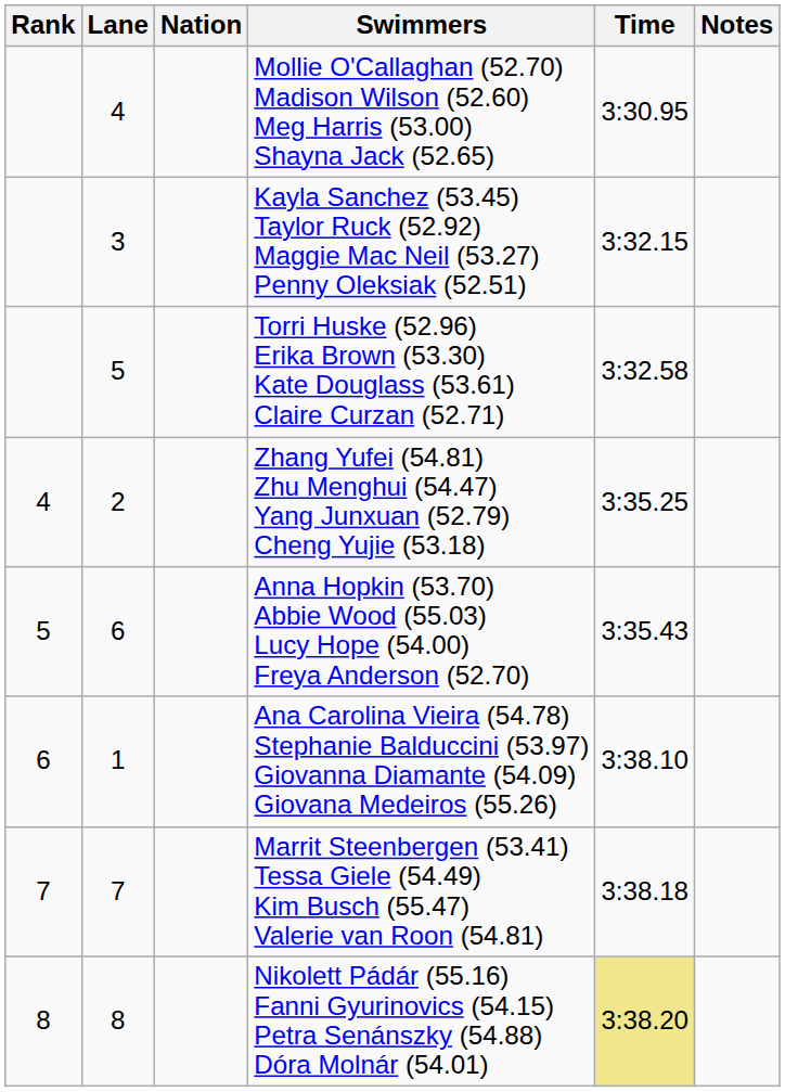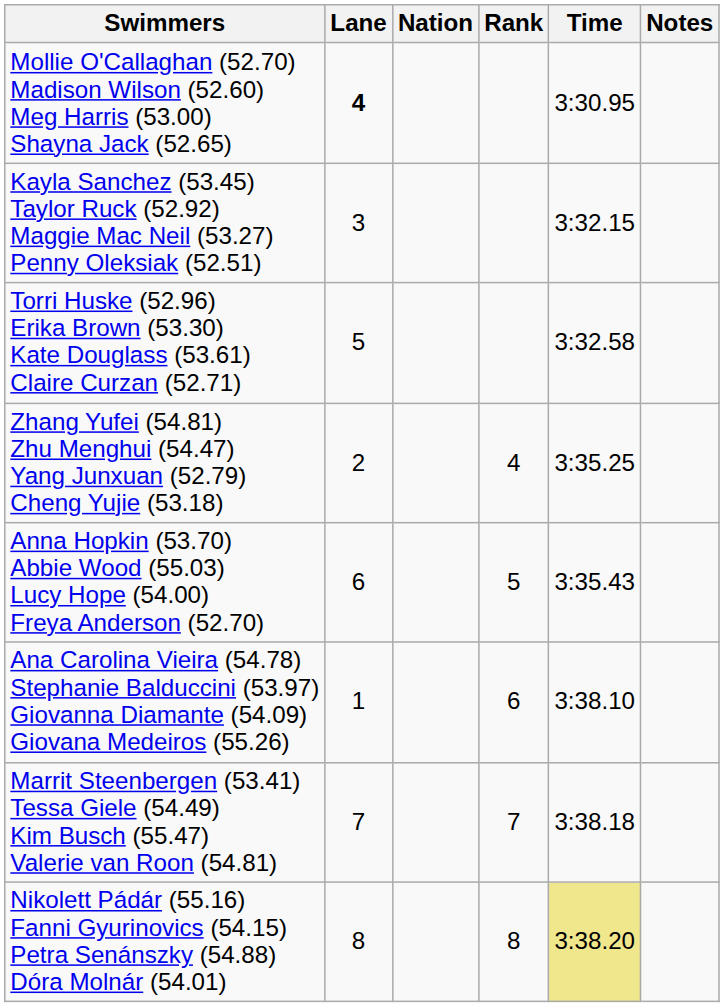columns swapped: Rank <-> Swimmers
row 2 | Lane: normal -> bold
